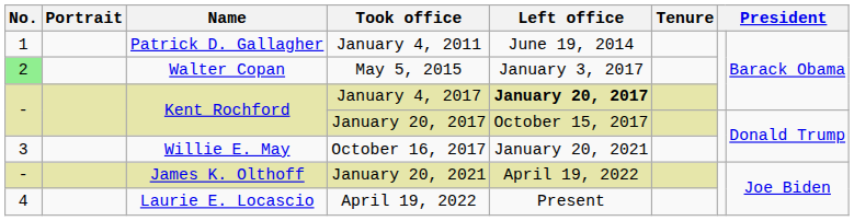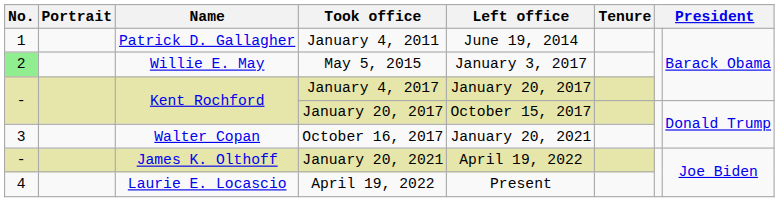May 5, 2015 | Name: Walter Copan -> Willie E. May
January 4, 2017 | Left office: bold -> normal
October 16, 2017 | Name: Willie E. May -> Walter Copan
